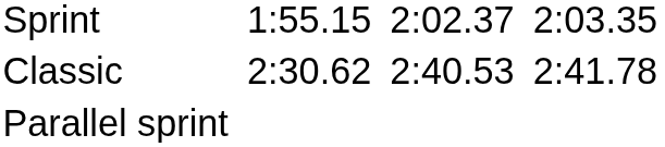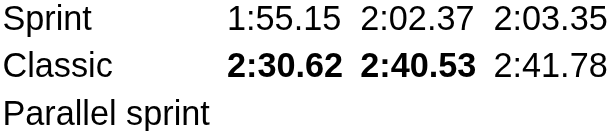Classic | column 2: normal -> bold
Classic | column 3: normal -> bold
